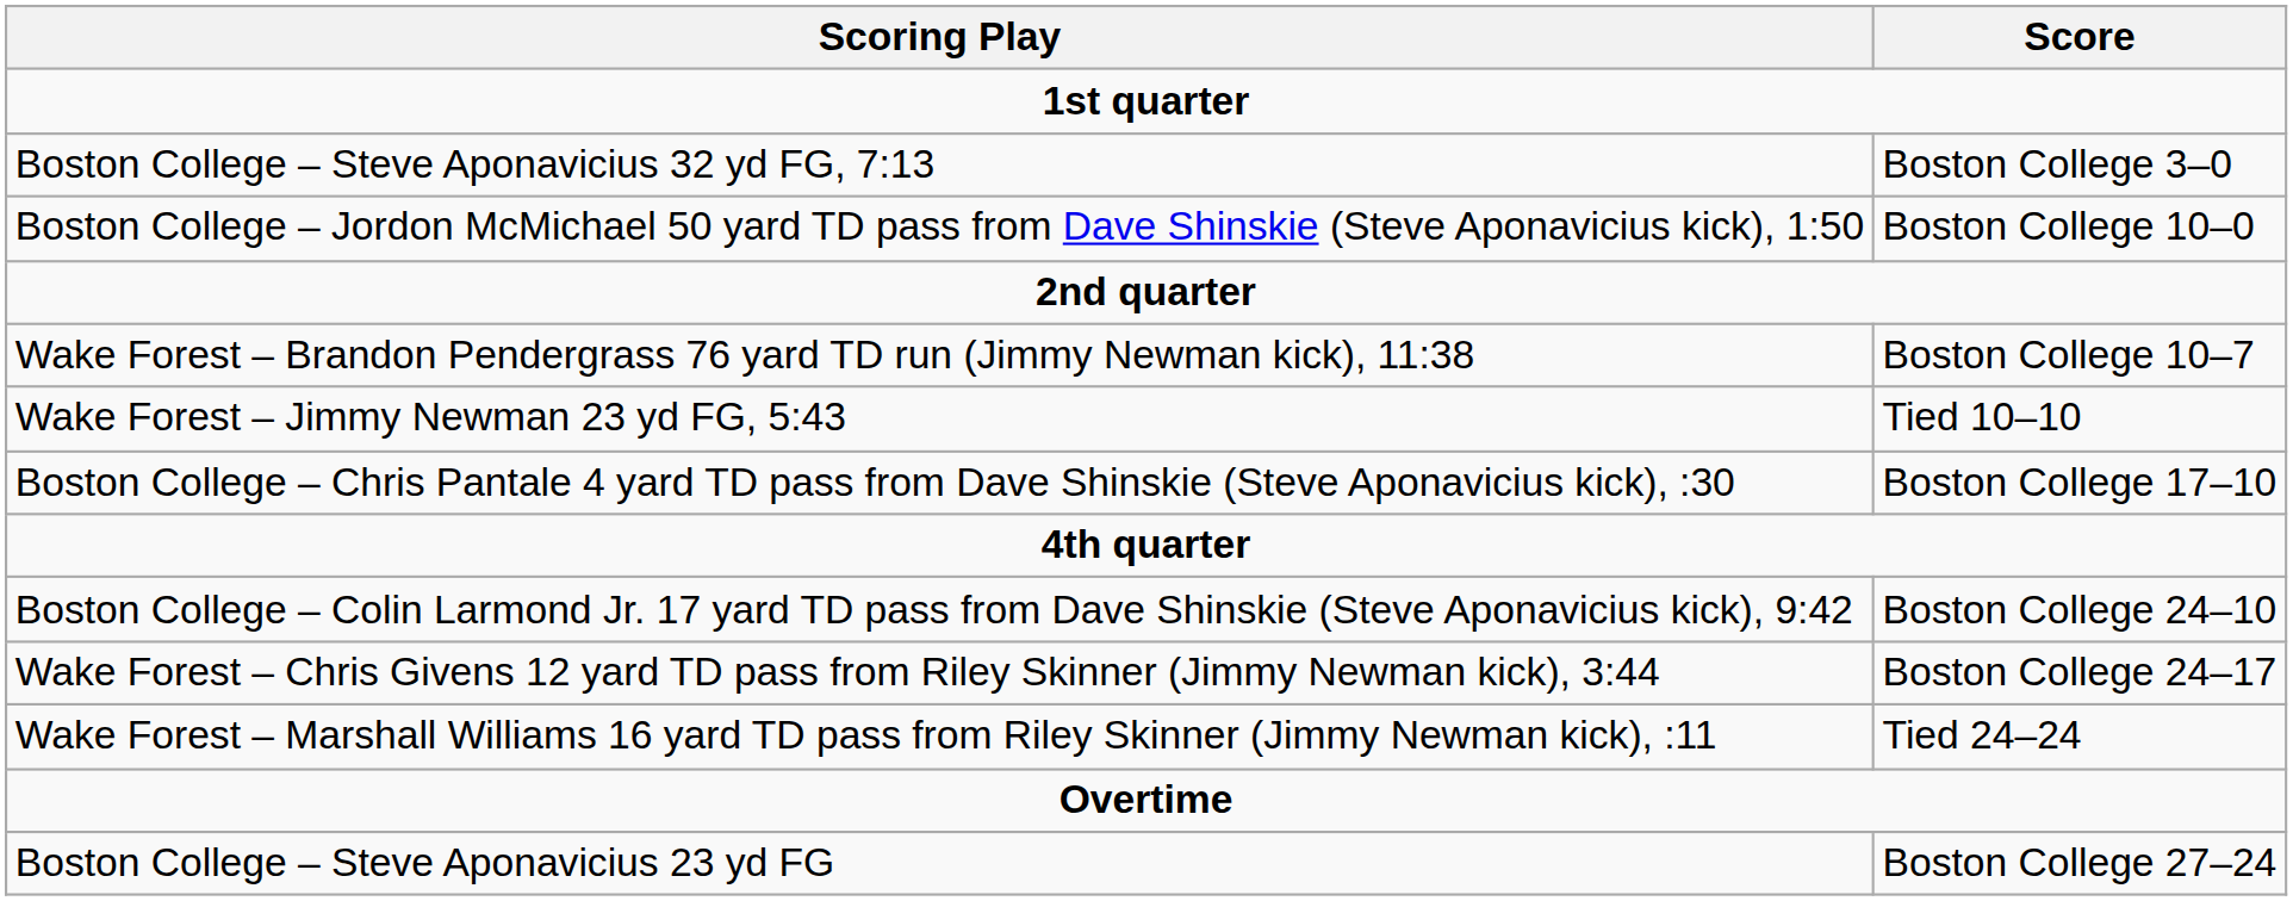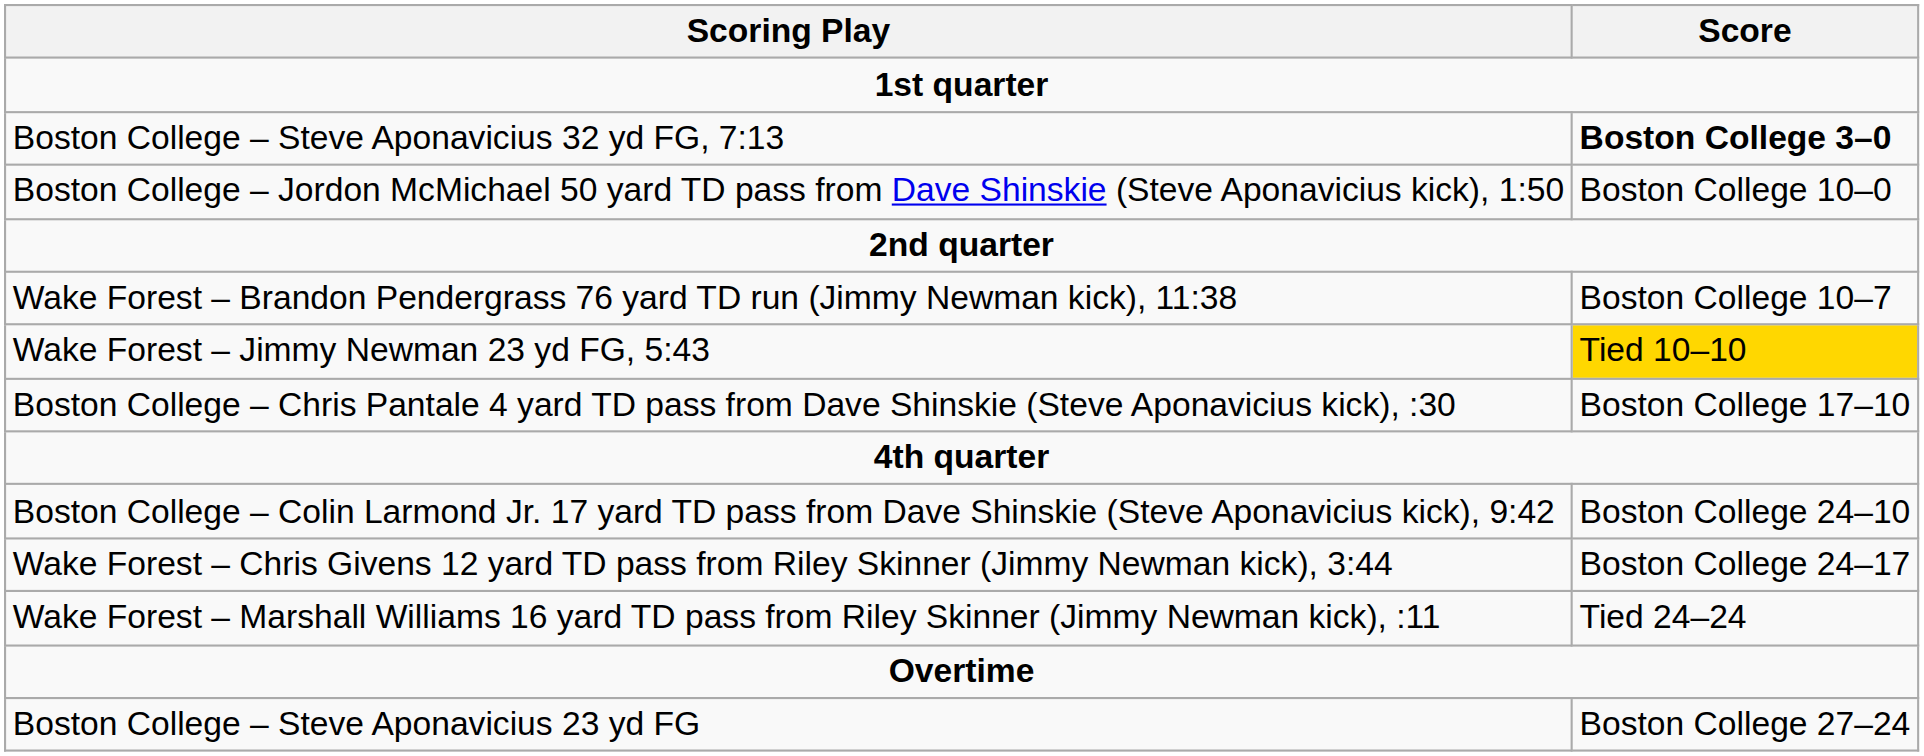Boston College – Steve Aponavicius 32 yd FG, 7:13 | Score: normal -> bold
Wake Forest – Jimmy Newman 23 yd FG, 5:43 | Score: no background -> gold background
